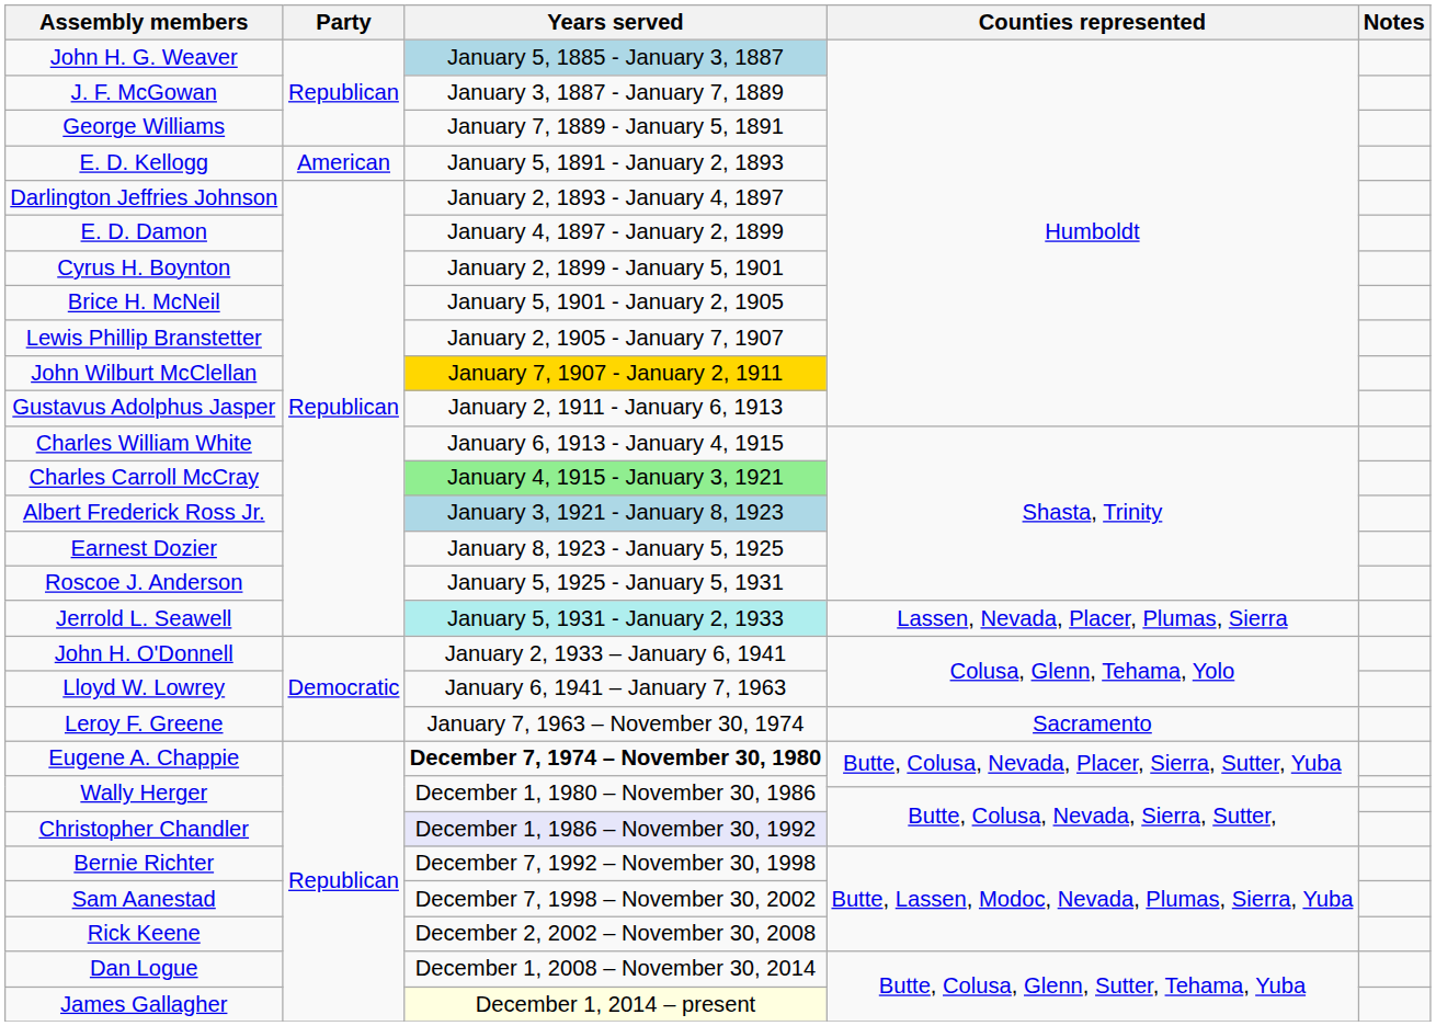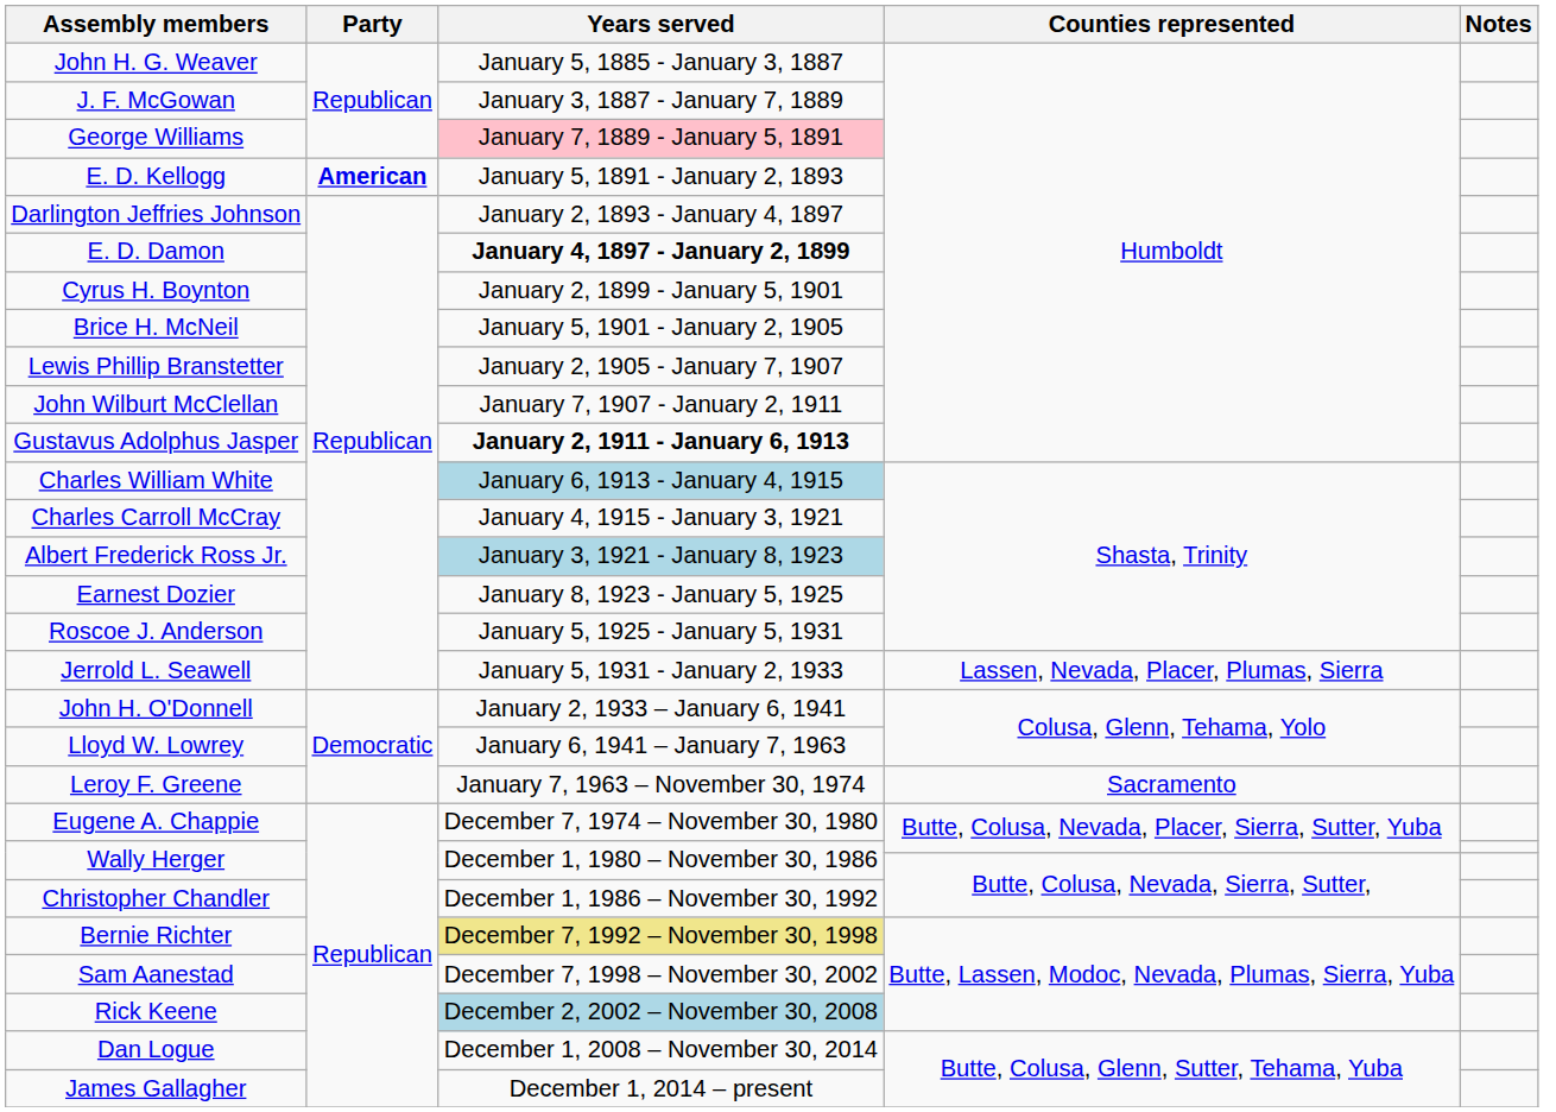John H. G. Weaver | Years served: lightblue background -> no background
George Williams | Years served: no background -> pink background
E. D. Kellogg | Party: normal -> bold
E. D. Damon | Years served: normal -> bold
John Wilburt McClellan | Years served: gold background -> no background
Gustavus Adolphus Jasper | Years served: normal -> bold
Charles William White | Years served: no background -> lightblue background
Charles Carroll McCray | Years served: lightgreen background -> no background
Jerrold L. Seawell | Years served: paleturquoise background -> no background
Eugene A. Chappie | Years served: bold -> normal
Christopher Chandler | Years served: lavender background -> no background
Bernie Richter | Years served: no background -> khaki background
Rick Keene | Years served: no background -> lightblue background
James Gallagher | Years served: lightyellow background -> no background
